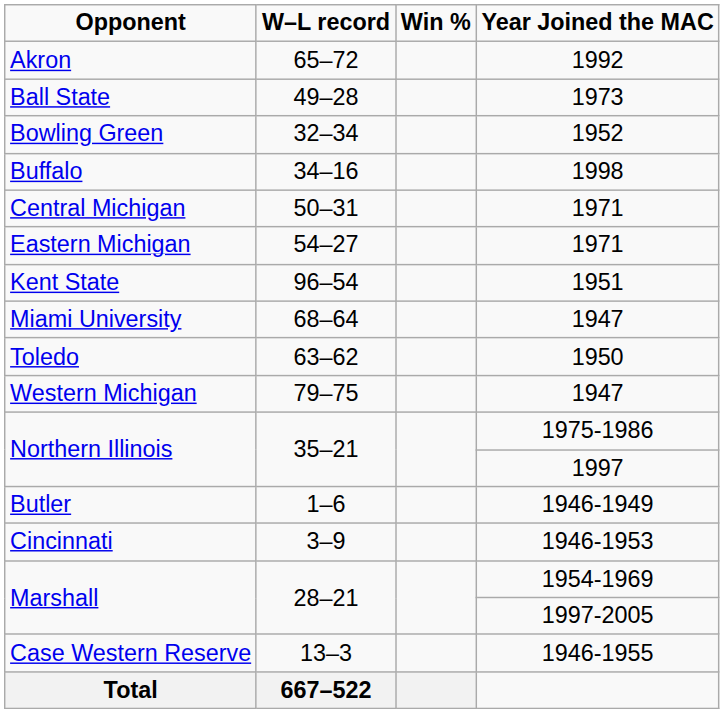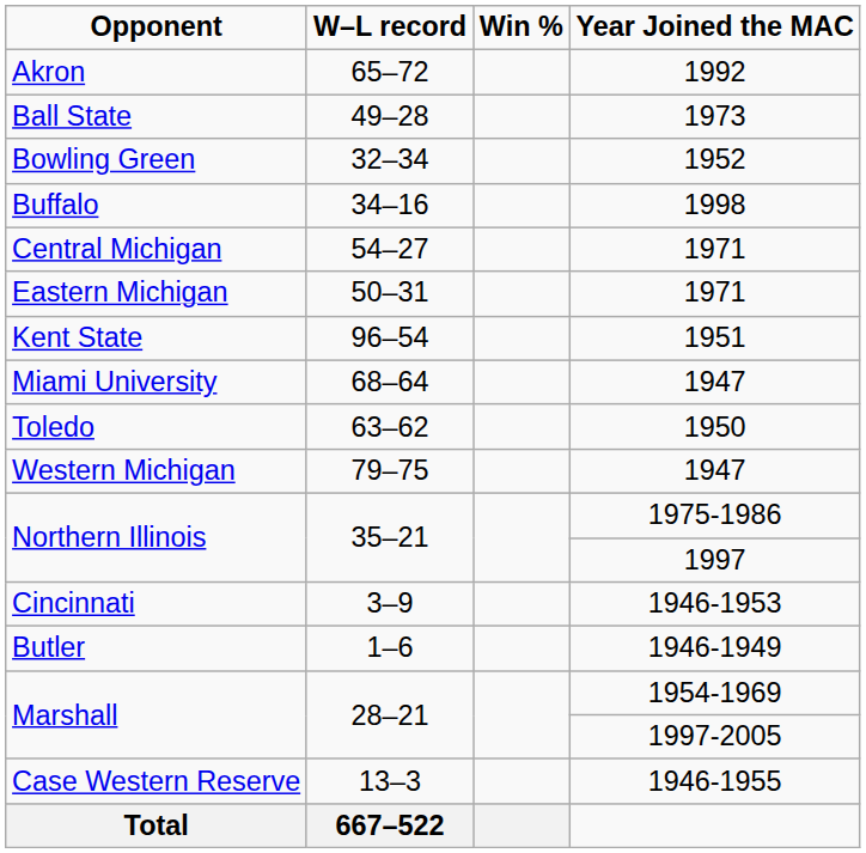Central Michigan | column 2: 50–31 -> 54–27
Eastern Michigan | column 2: 54–27 -> 50–31
rows swapped: Butler <-> Cincinnati
